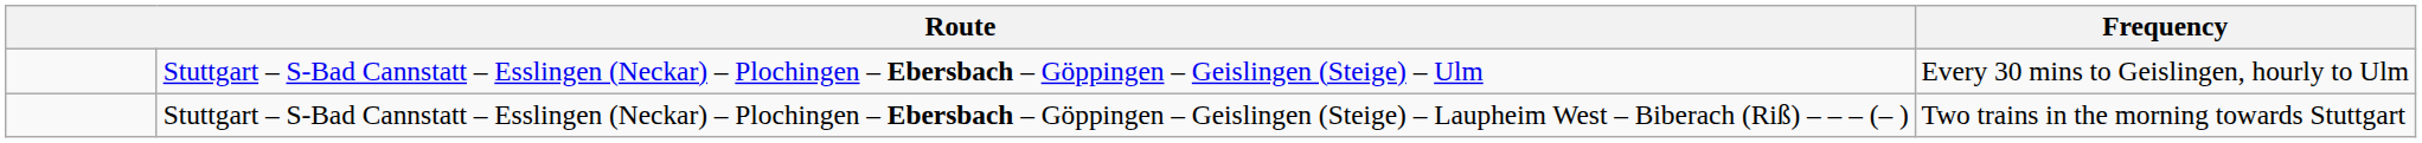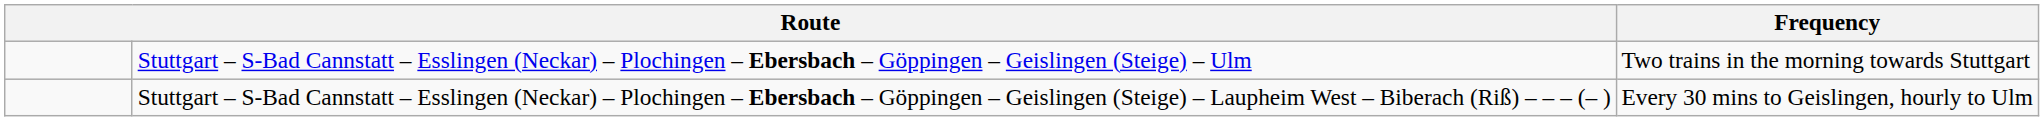row 2 | Frequency: Every 30 mins to Geislingen, hourly to Ulm -> Two trains in the morning towards Stuttgart
row 3 | Frequency: Two trains in the morning towards Stuttgart -> Every 30 mins to Geislingen, hourly to Ulm
